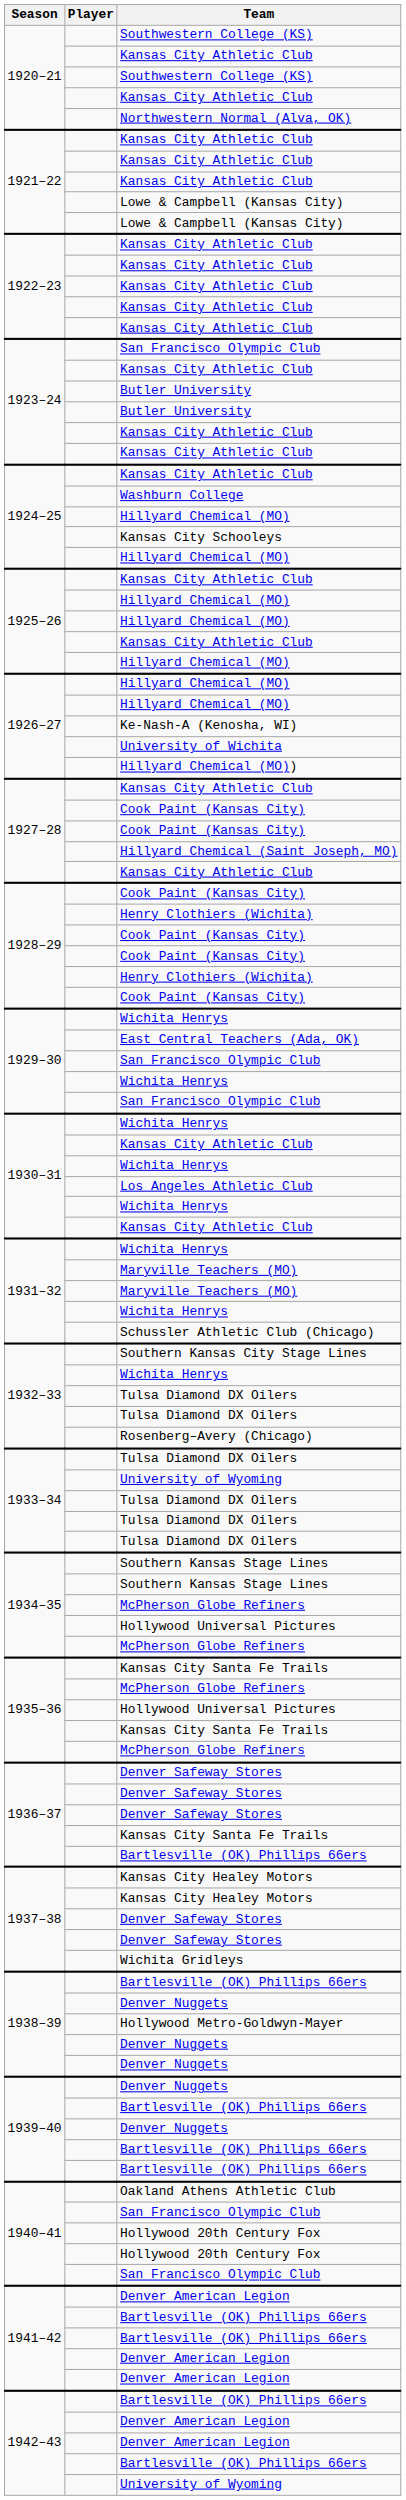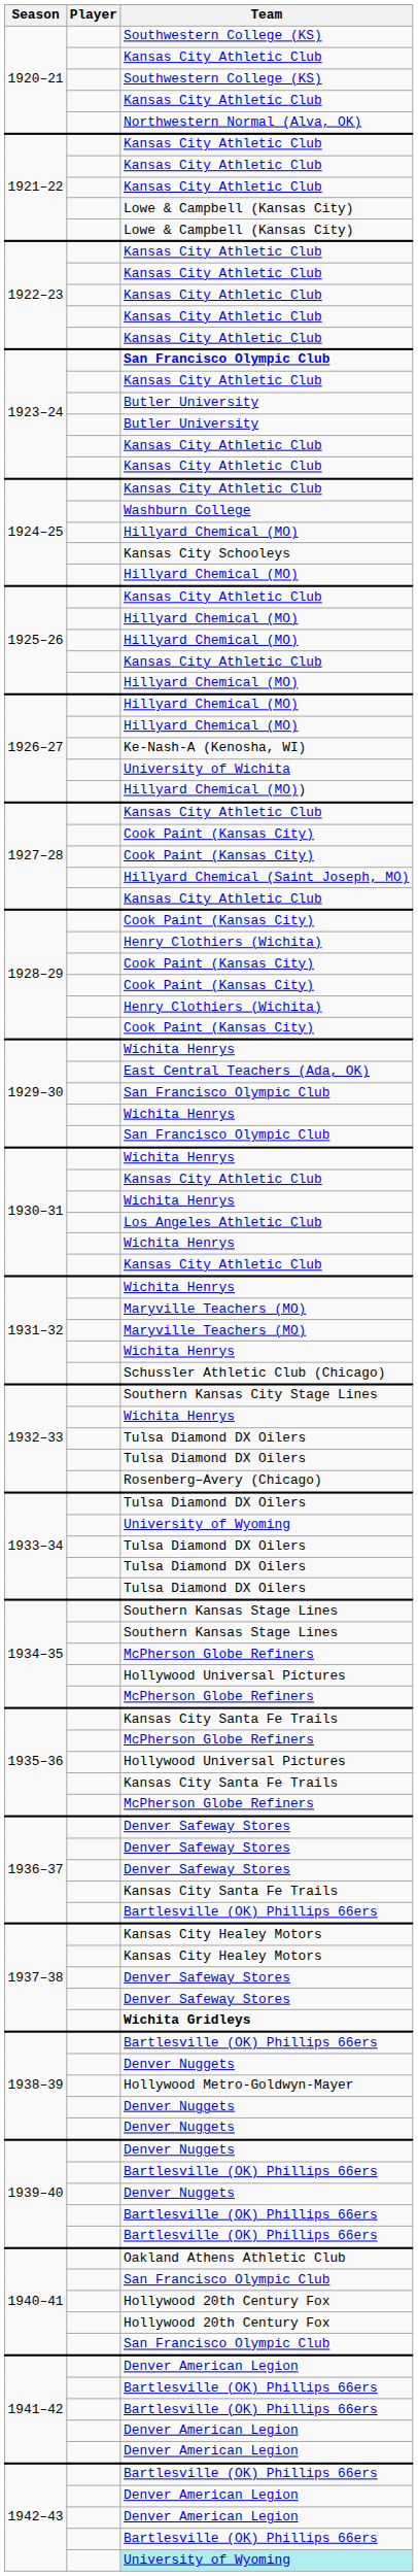1923–24 / San Francisco Olympic Club | Team: normal -> bold
Wichita Gridleys | Team: normal -> bold
1942–43 / University of Wyoming | Team: no background -> paleturquoise background
